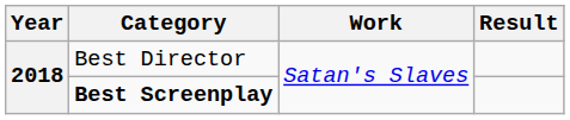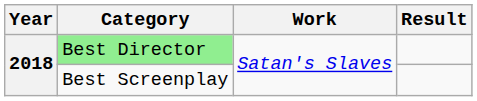Best Director | Category: no background -> lightgreen background
Best Screenplay | Category: bold -> normal
